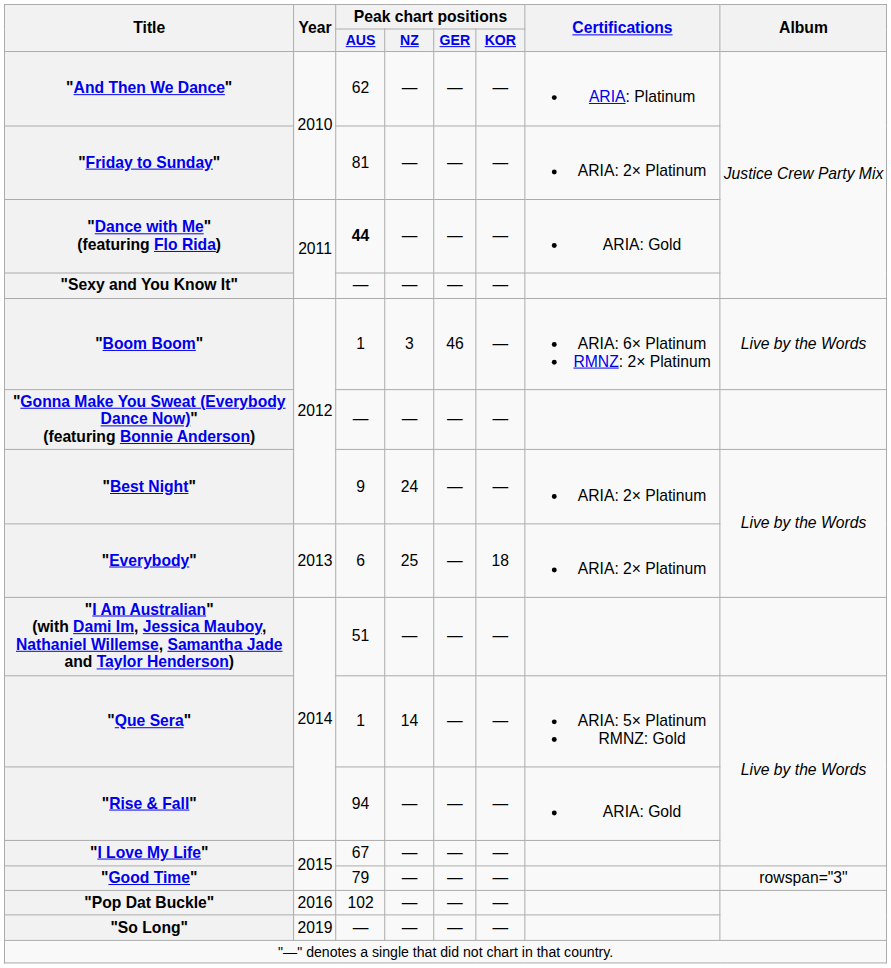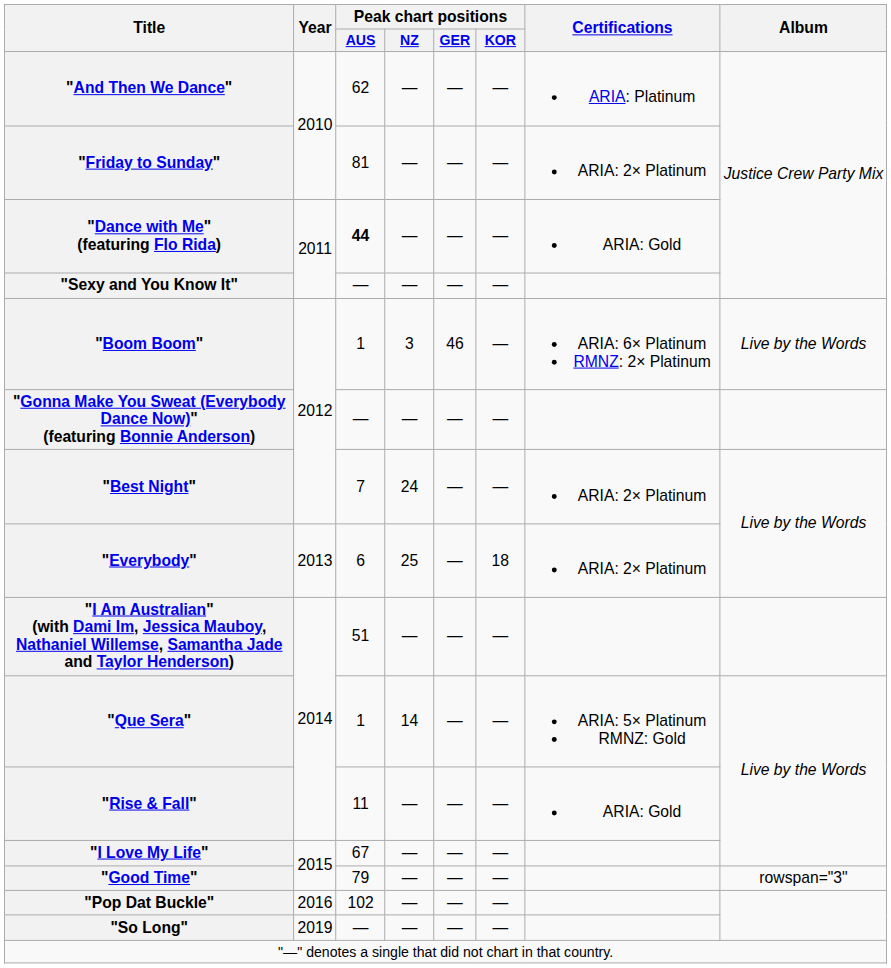"Best Night" | Peak chart positions / AUS: 9 -> 7
"Rise & Fall" | Peak chart positions / AUS: 94 -> 11
